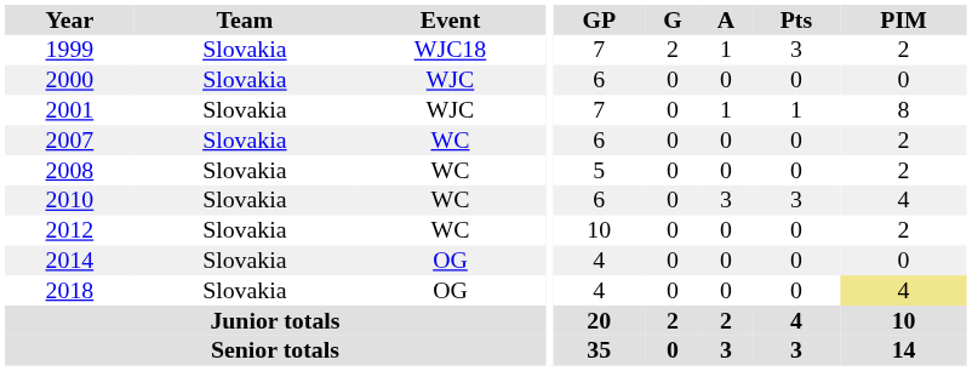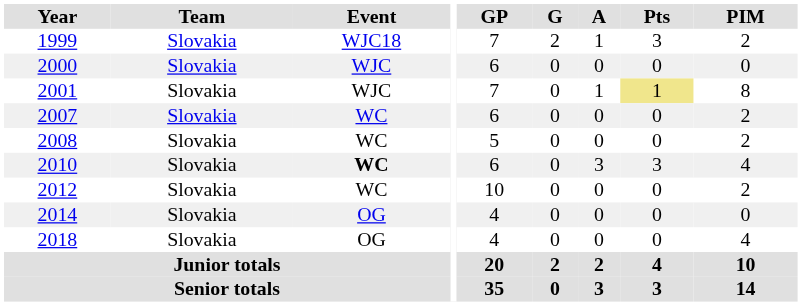2001 | Pts: no background -> khaki background
2010 | Event: normal -> bold
2018 | PIM: khaki background -> no background
